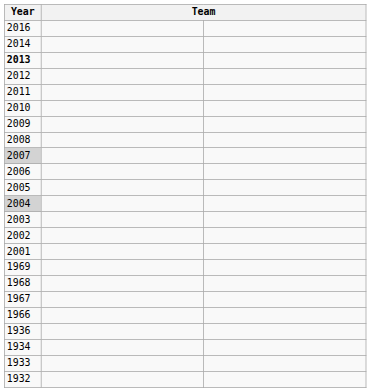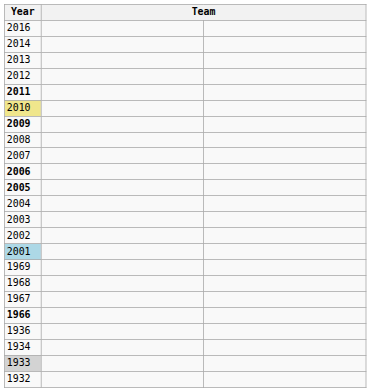2013 | Year: bold -> normal
2011 | Year: normal -> bold
2010 | Year: no background -> khaki background
2009 | Year: normal -> bold
2007 | Year: lightgrey background -> no background
2006 | Year: normal -> bold
2005 | Year: normal -> bold
2004 | Year: lightgrey background -> no background
2001 | Year: no background -> lightblue background
1966 | Year: normal -> bold
1933 | Year: no background -> lightgrey background
